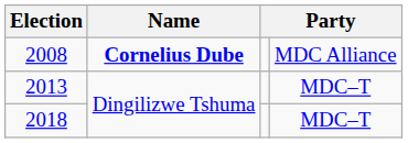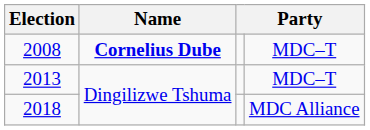2008 | column 4: MDC Alliance -> MDC–T
2018 | column 4: MDC–T -> MDC Alliance
